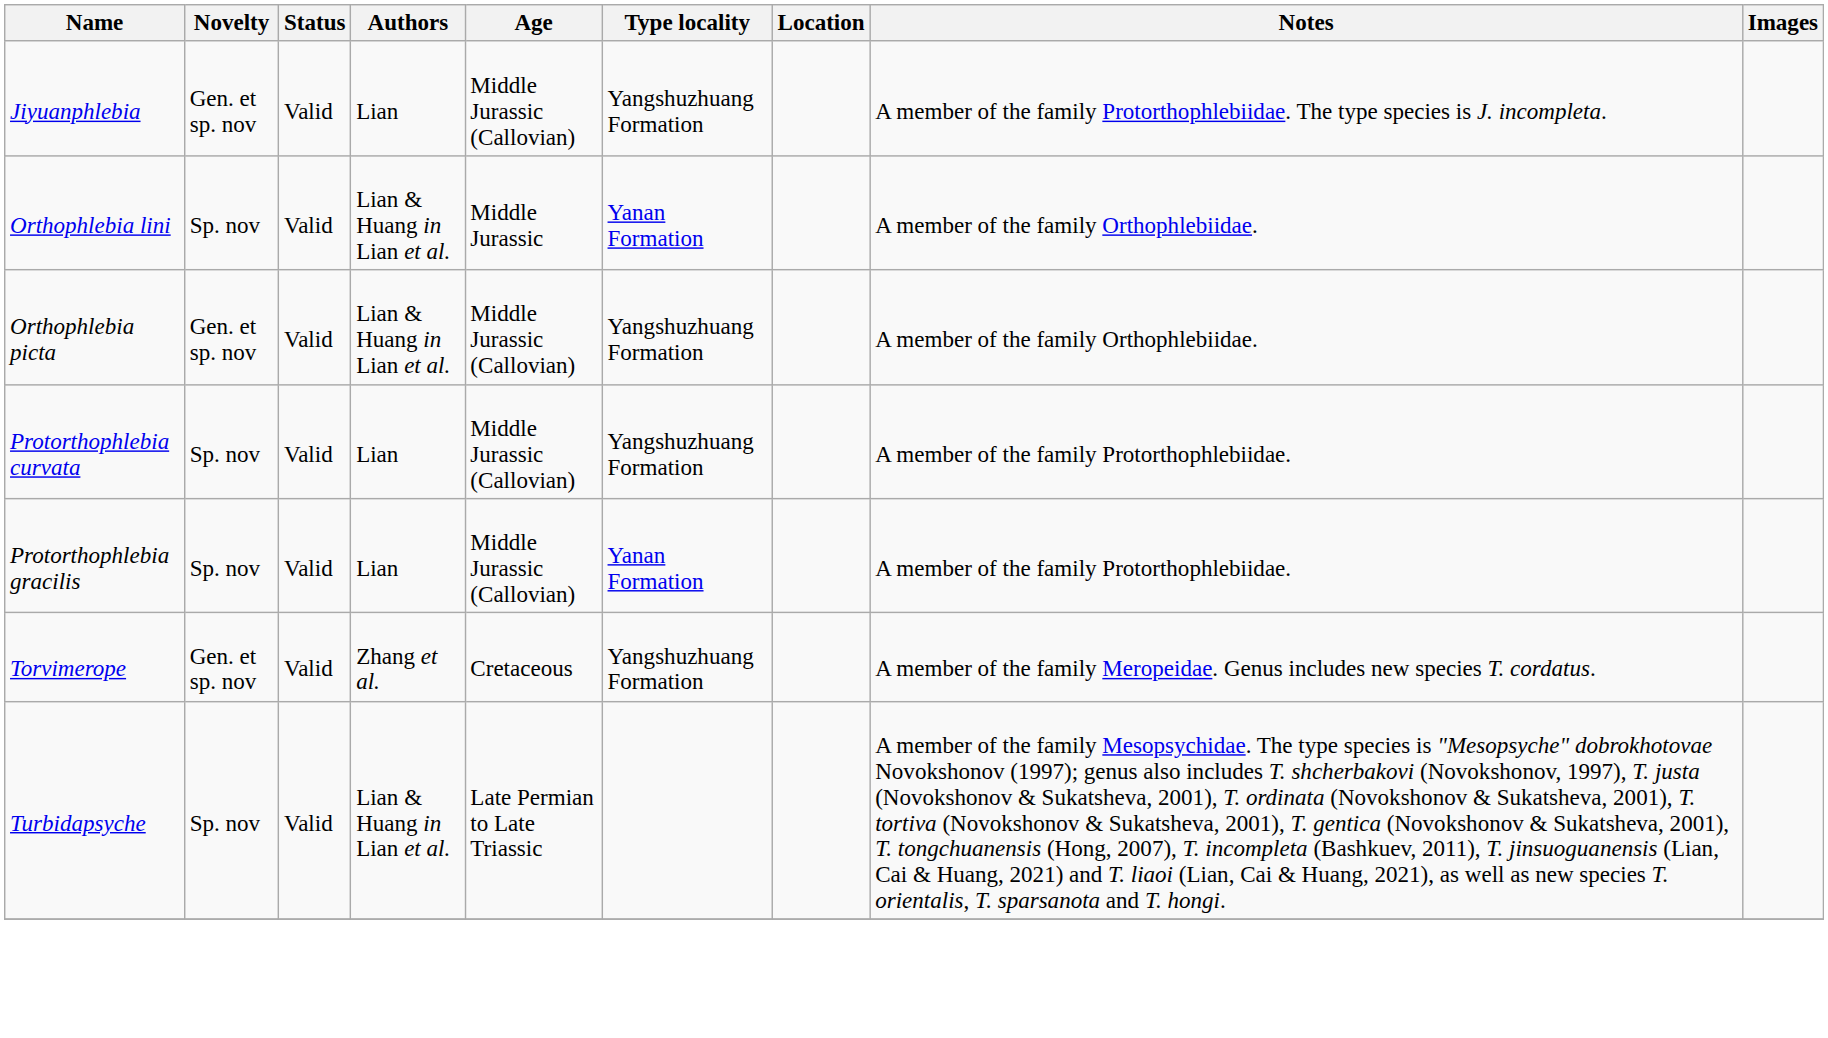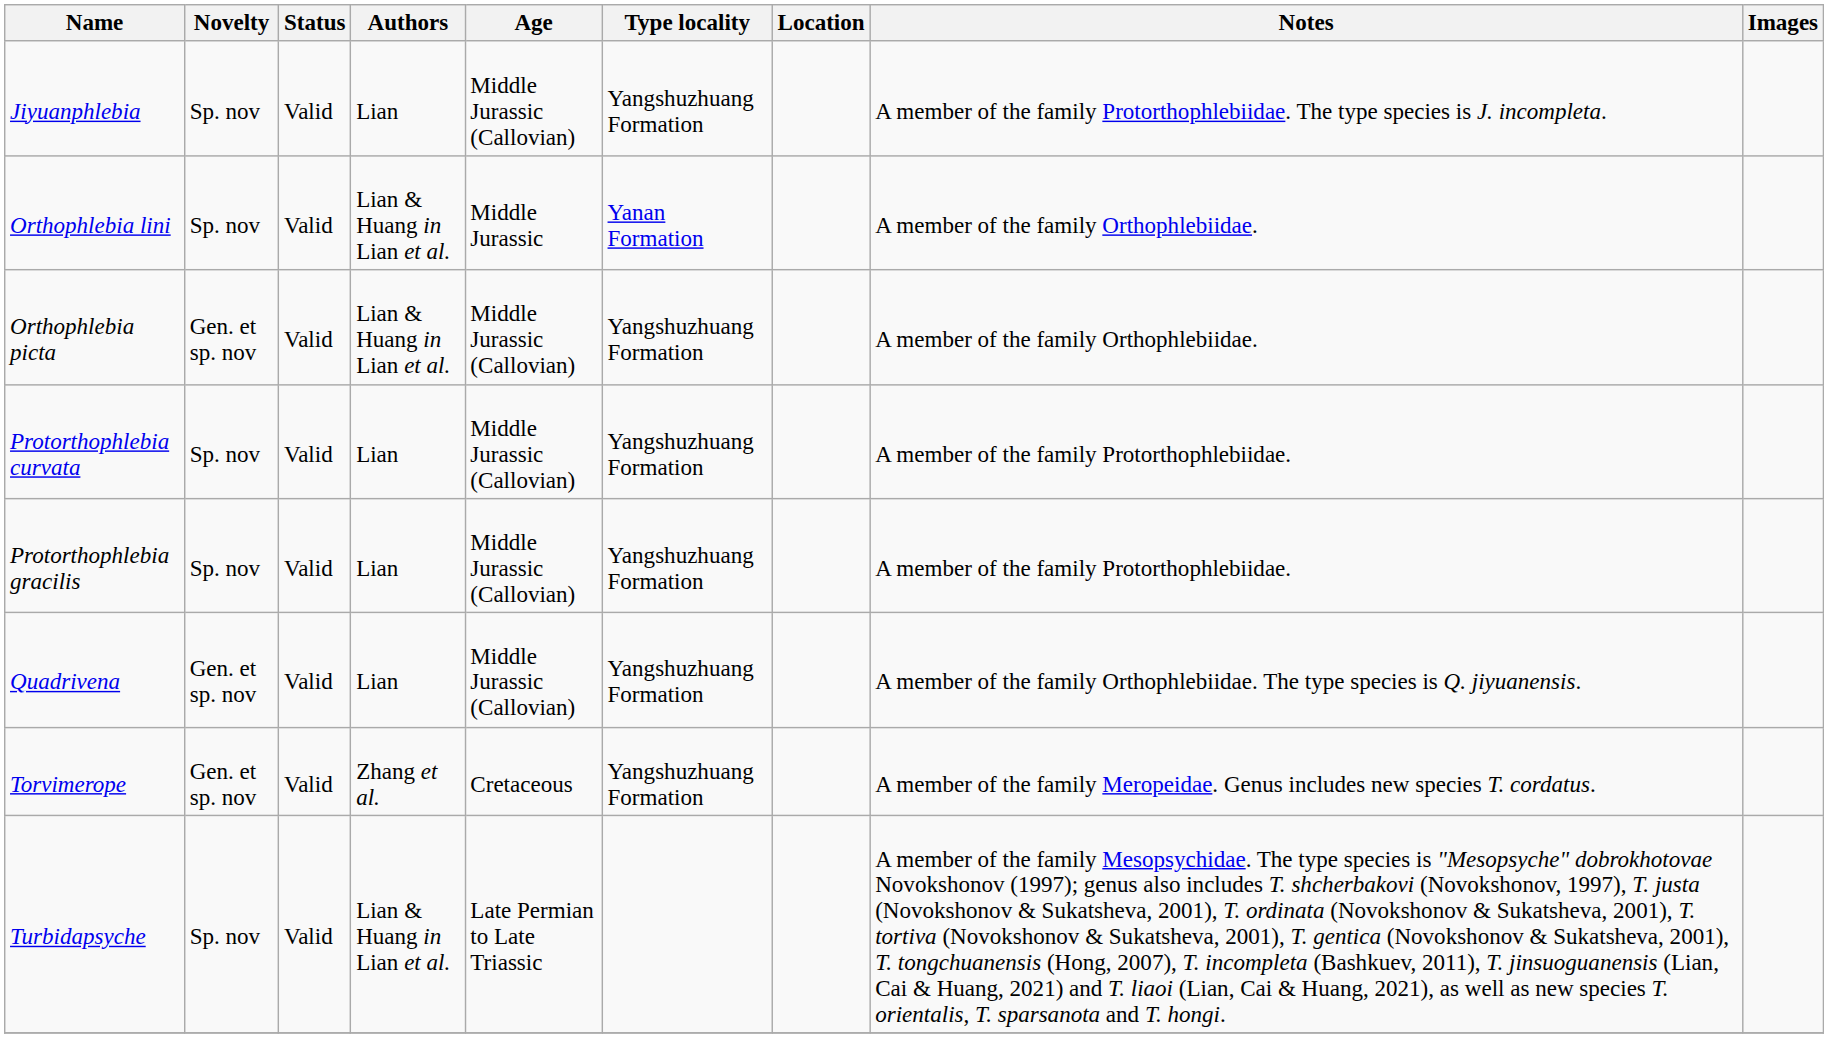Jiyuanphlebia | Novelty: Gen. et sp. nov -> Sp. nov
Protorthophlebia gracilis | Type locality: Yanan Formation -> Yangshuzhuang Formation
+ row: Quadrivena | Gen. et sp. nov | Valid | Lian | Middle Jurassic (Callovian) | Yangshuzhuang Formation | A member of the family Orthophlebiidae. The type species is Q. jiyuanensis.
